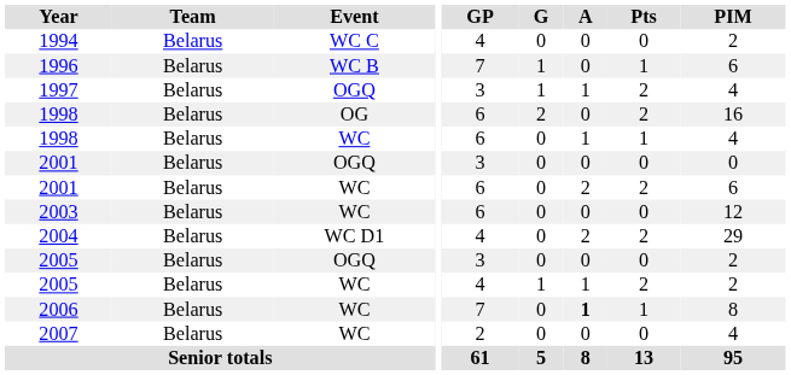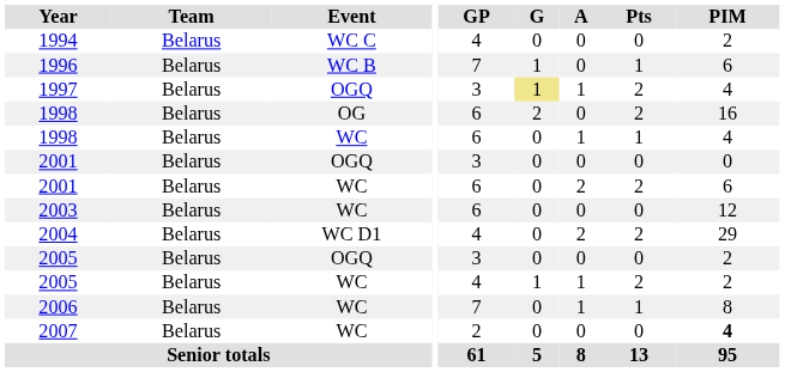1997 | G: no background -> khaki background
2006 | A: bold -> normal
2007 | PIM: normal -> bold
